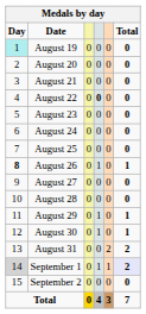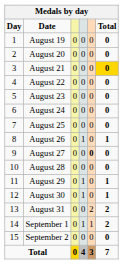August 19 | Day: paleturquoise background -> no background
August 21 | Total: no background -> gold background
August 22 | column 4: bold -> normal
August 26 | Day: bold -> normal
August 27 | column 5: normal -> bold
September 1 | Day: lightgrey background -> no background
September 1 | Total: lavender background -> no background
